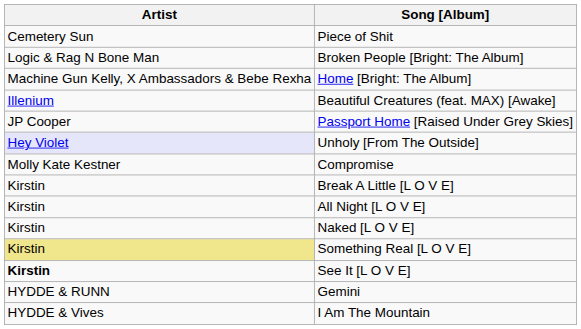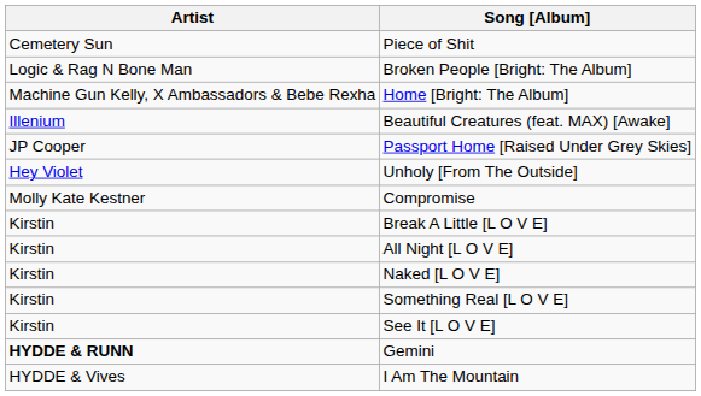Unholy [From The Outside] | Artist: lavender background -> no background
Something Real [L O V E] | Artist: khaki background -> no background
See It [L O V E] | Artist: bold -> normal
Gemini | Artist: normal -> bold
